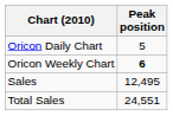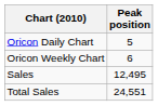Oricon Weekly Chart | Peak position: bold -> normal
